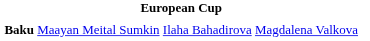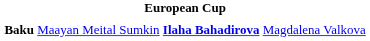Baku | column 3: normal -> bold
